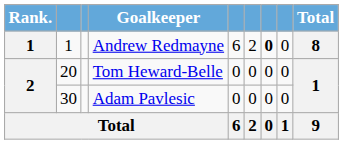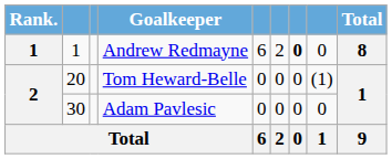Tom Heward-Belle | column 8: 0 -> (1)
